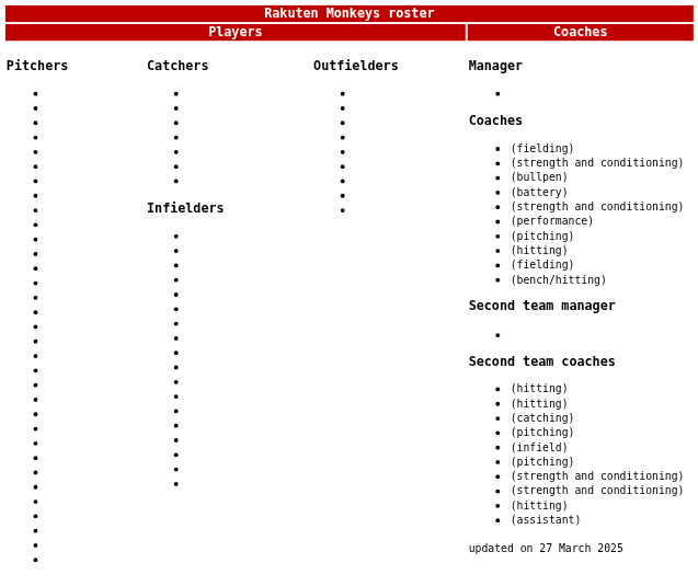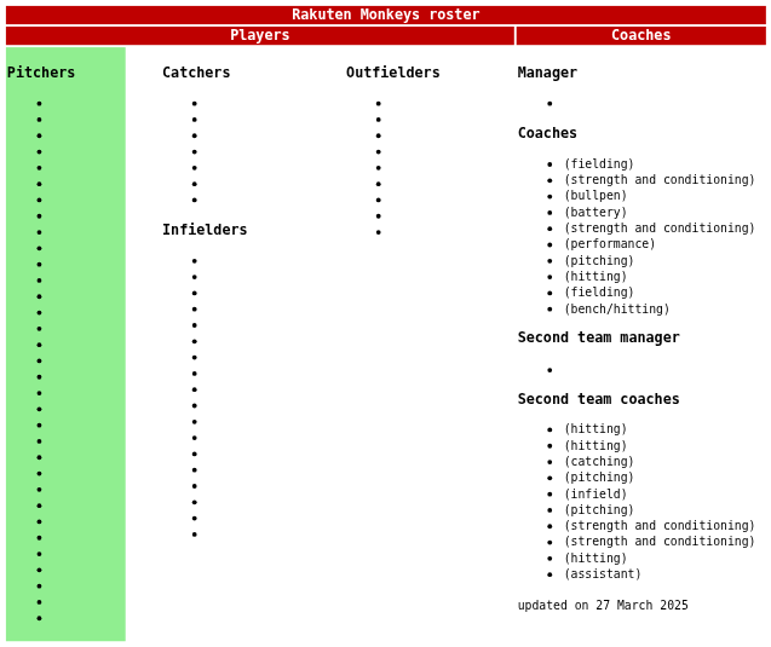Pitchers | column 1: no background -> lightgreen background
